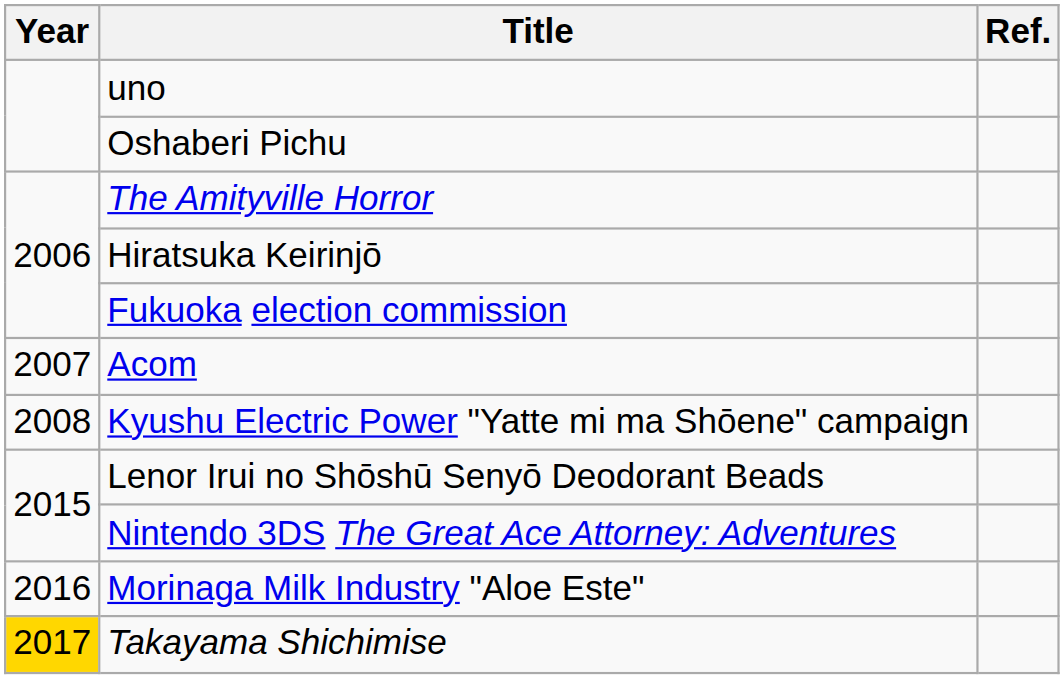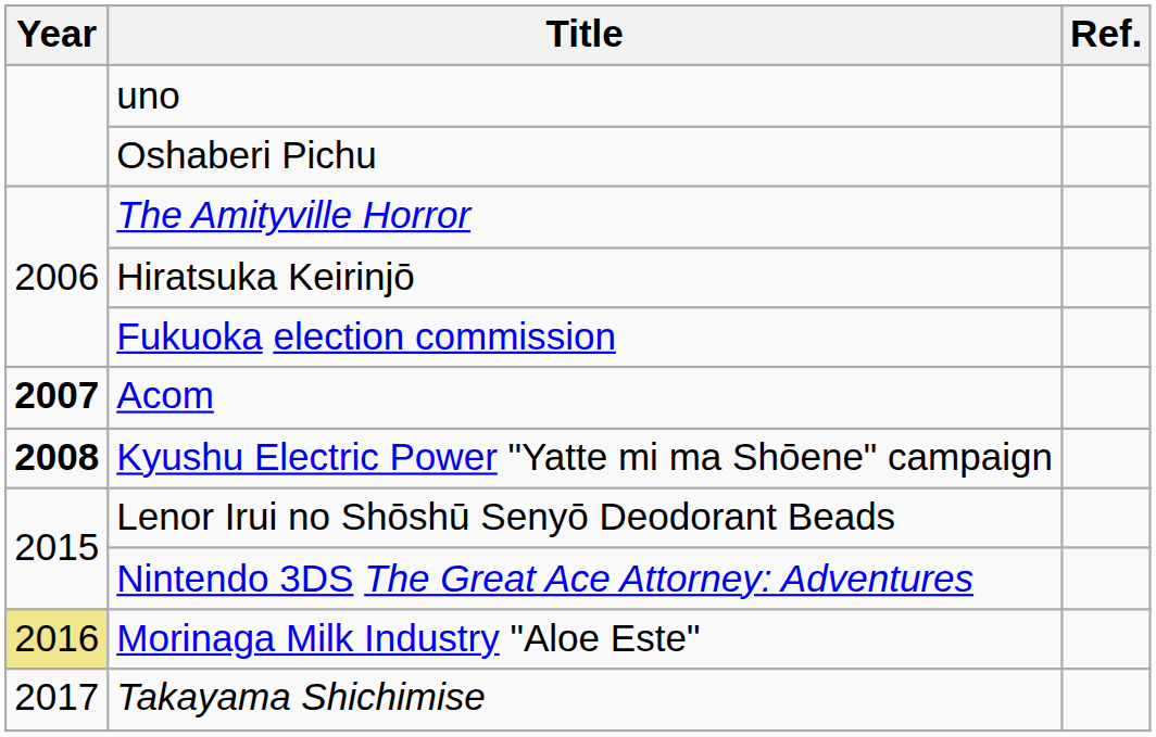Acom | Year: normal -> bold
Kyushu Electric Power "Yatte mi ma Shōene" campaign | Year: normal -> bold
Morinaga Milk Industry "Aloe Este" | Year: no background -> khaki background
Takayama Shichimise | Year: gold background -> no background
